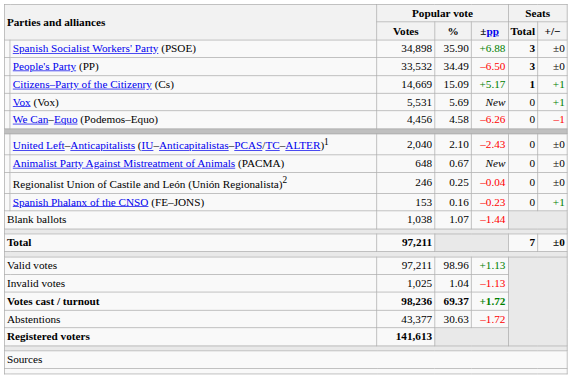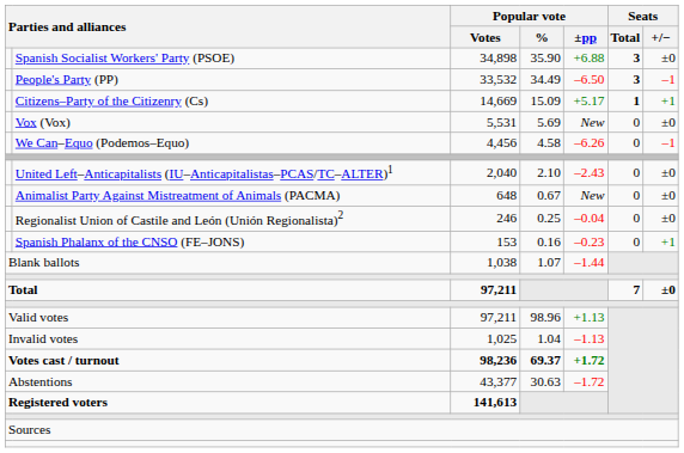People's Party (PP) | Seats / +/−: ±0 -> –1
Vox (Vox) | Seats / +/−: +1 -> ±0
